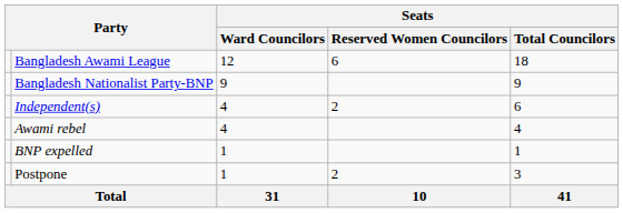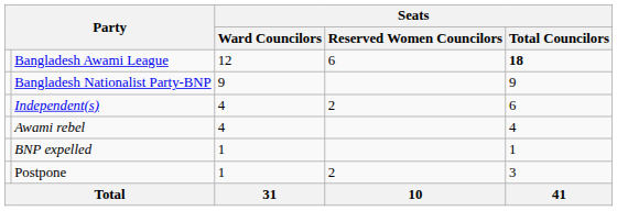Bangladesh Awami League | Seats / Total Councilors: normal -> bold
